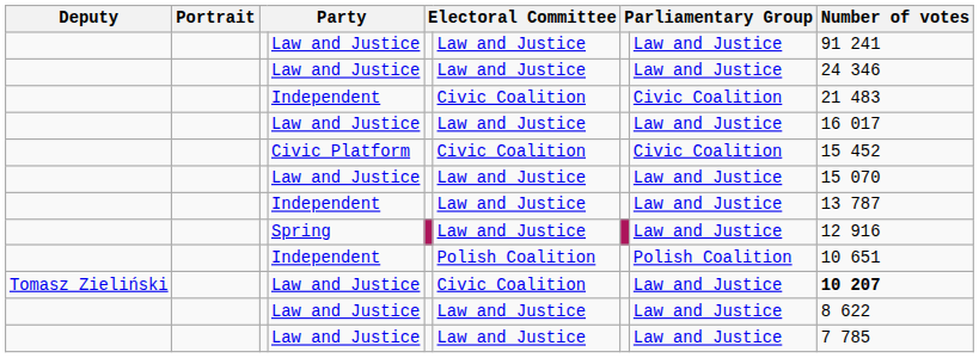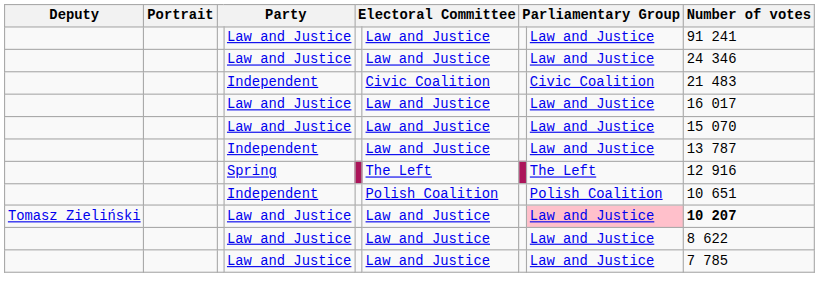- row: Civic Platform | Civic Coalition | Civic Coalition | 15 452
Spring | column 6: Law and Justice -> The Left
Spring | column 8: Law and Justice -> The Left
Tomasz Zieliński / Law and Justice | column 6: Civic Coalition -> Law and Justice
Tomasz Zieliński / Law and Justice | column 8: no background -> pink background
